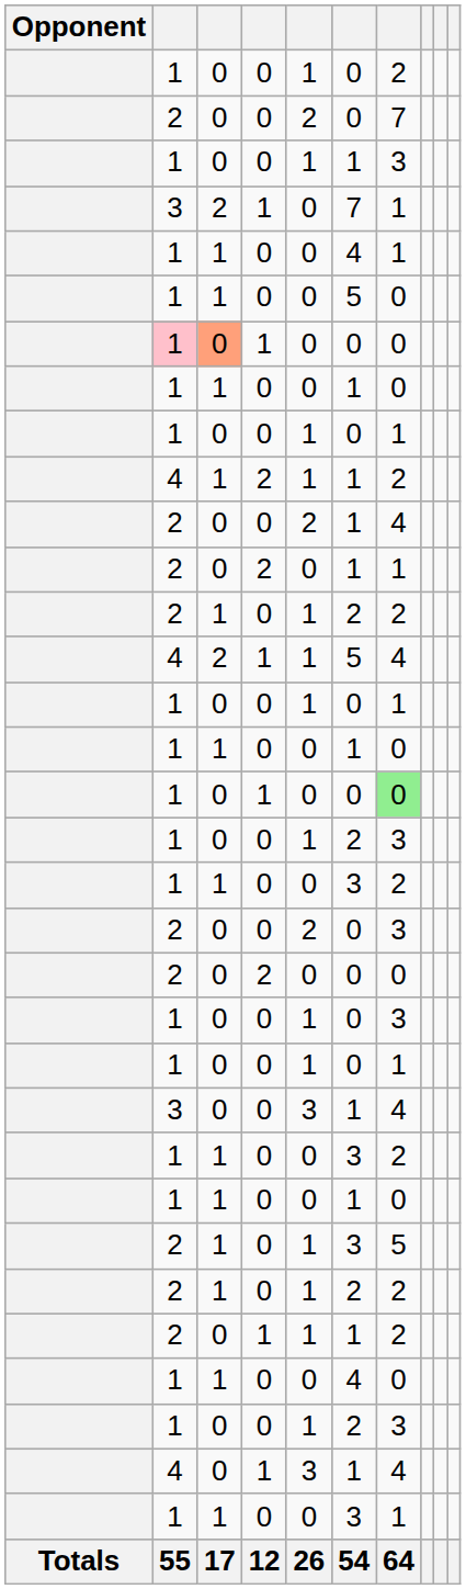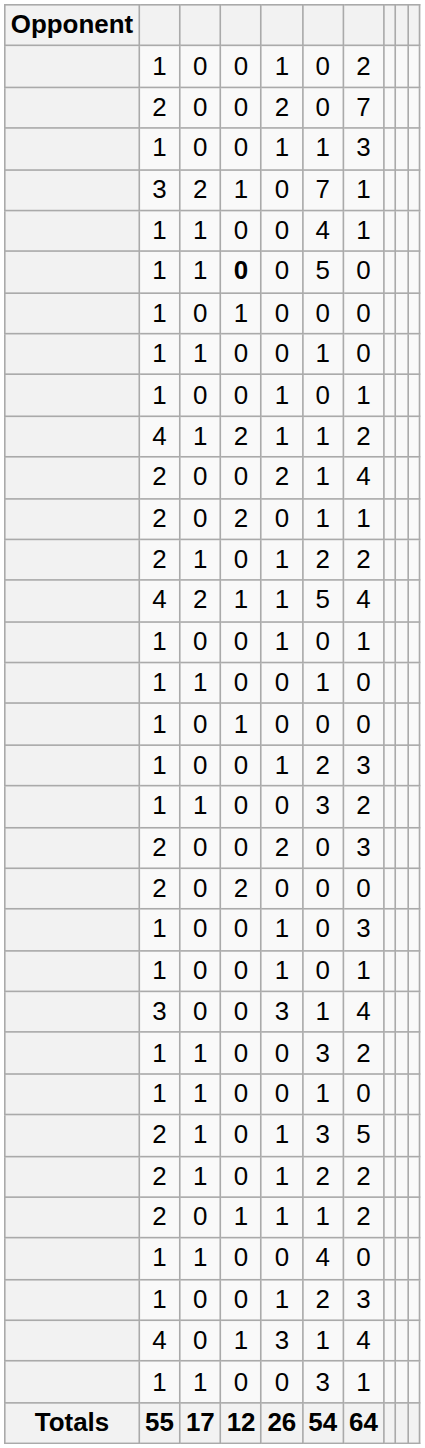row 7 | column 4: normal -> bold
row 8 | column 2: pink background -> no background
row 8 | column 3: lightsalmon background -> no background
row 18 | column 7: lightgreen background -> no background
